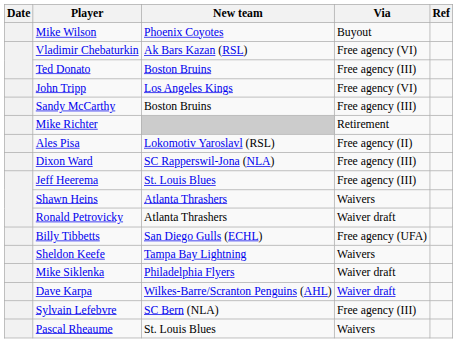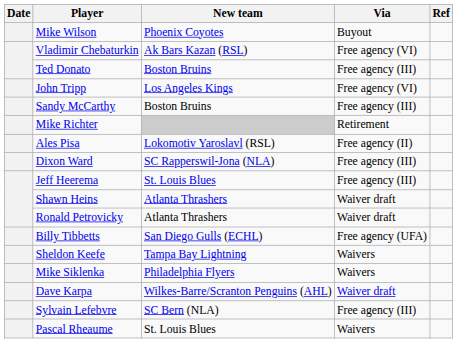Shawn Heins | Via: Waivers -> Waiver draft
Mike Siklenka | Via: Waiver draft -> Waivers
